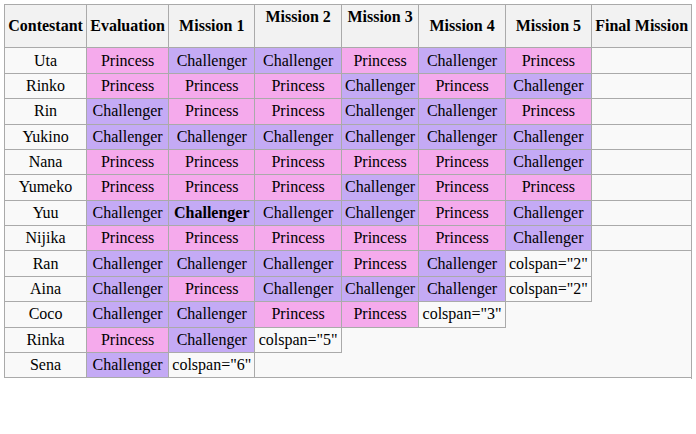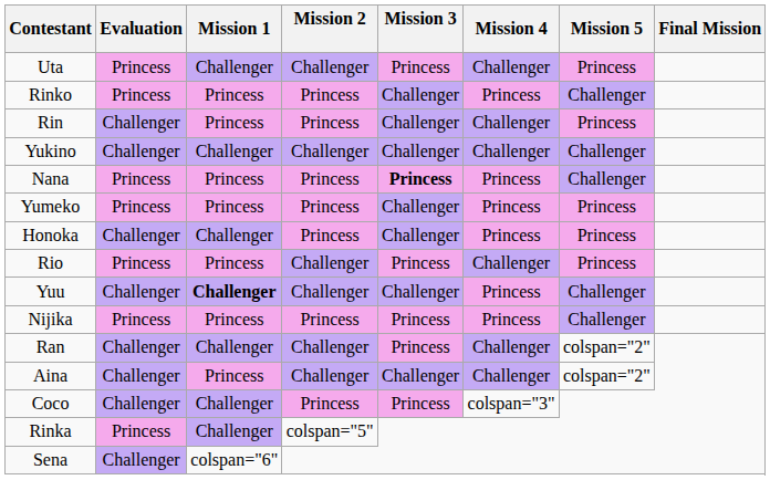Nana | Mission 3: normal -> bold
+ row: Honoka | Challenger | Challenger | Princess | Challenger | Princess | Princess
+ row: Rio | Princess | Princess | Challenger | Princess | Challenger | Princess
